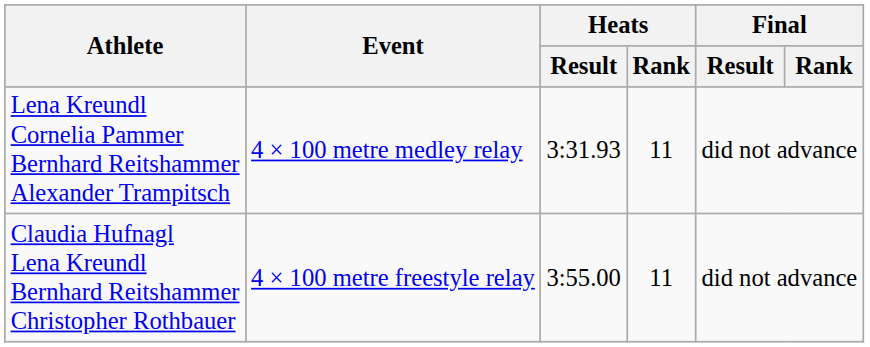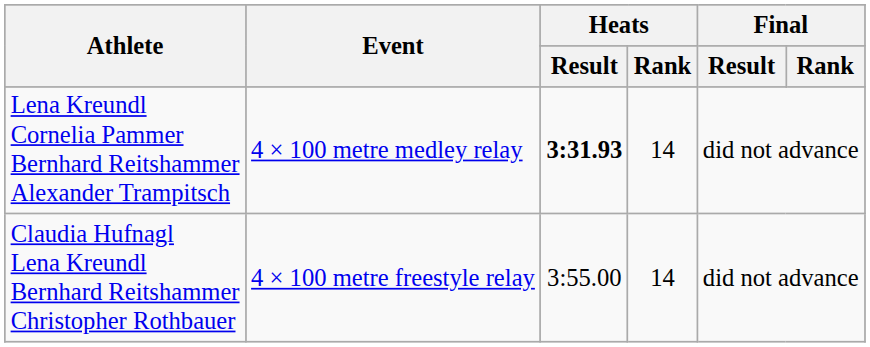row 3 | Heats / Result: normal -> bold
row 3 | Heats / Rank: 11 -> 14
row 4 | Heats / Rank: 11 -> 14
